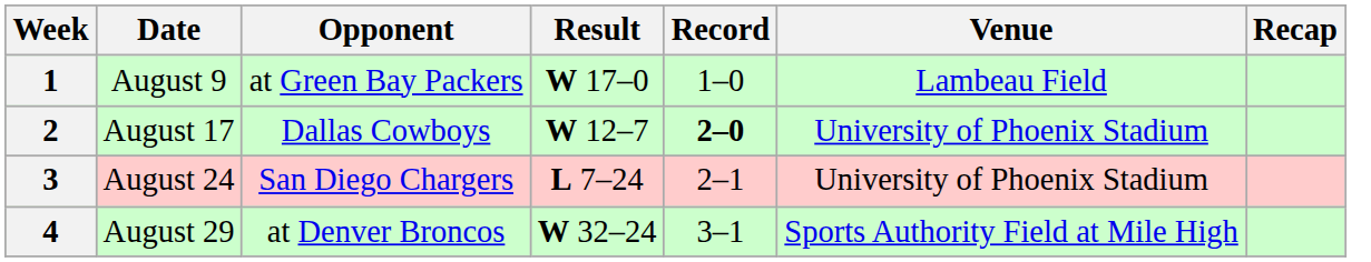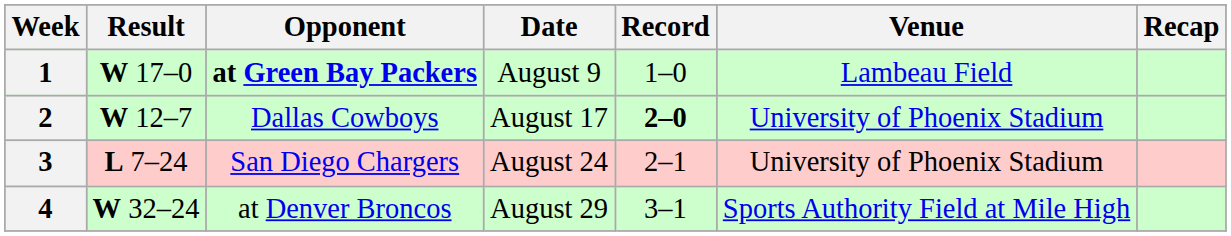columns swapped: Date <-> Result
1 | Opponent: normal -> bold
